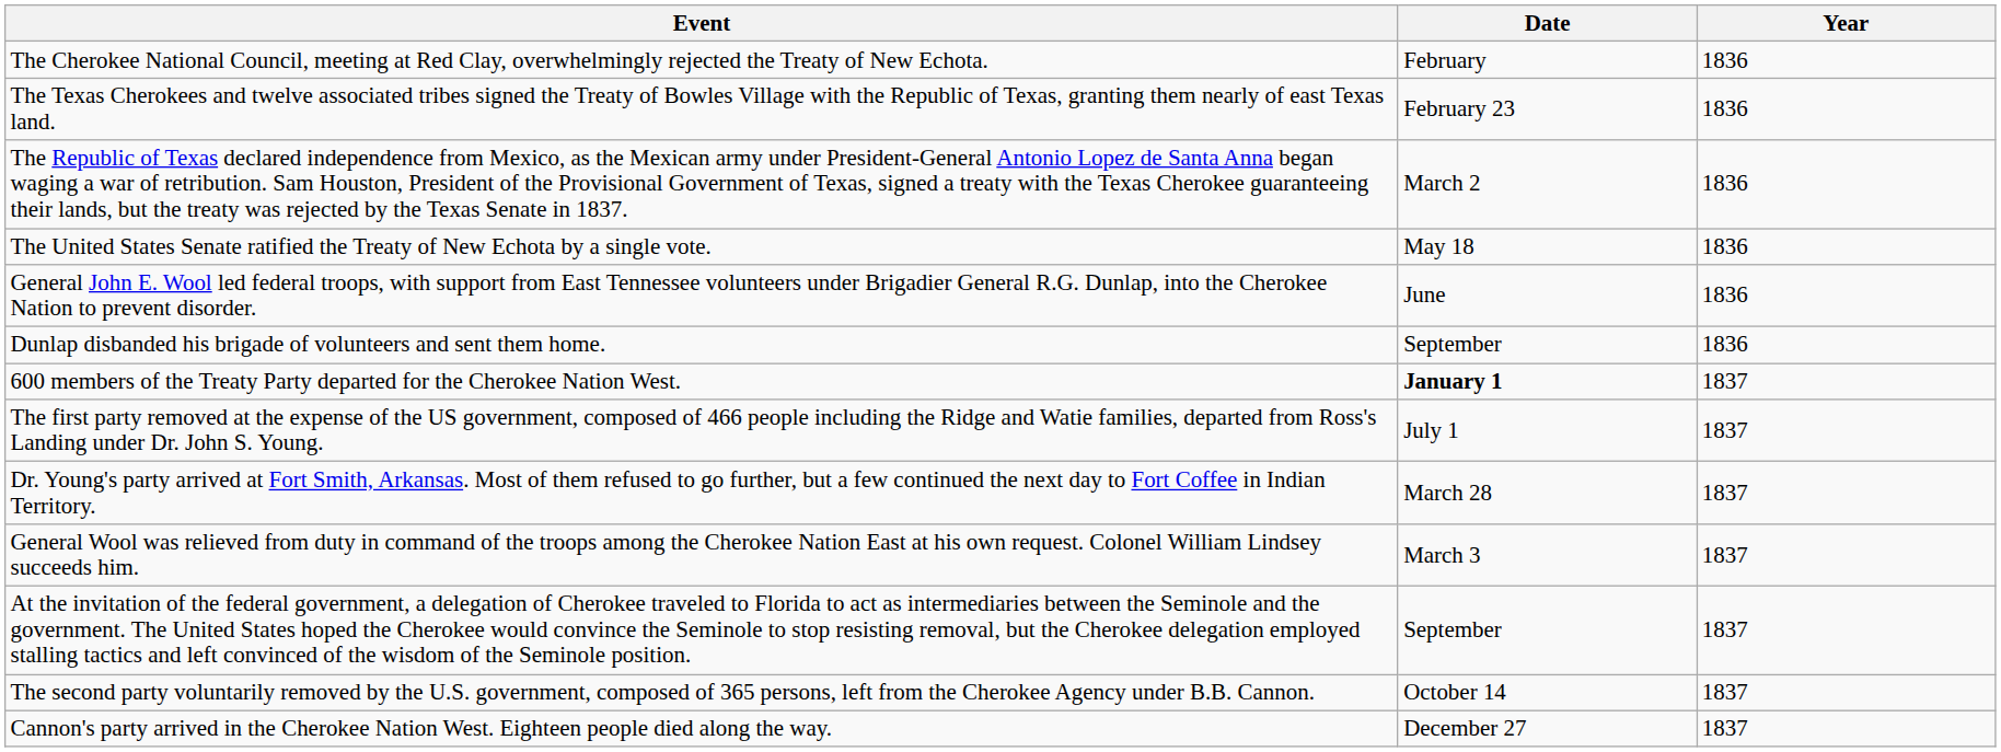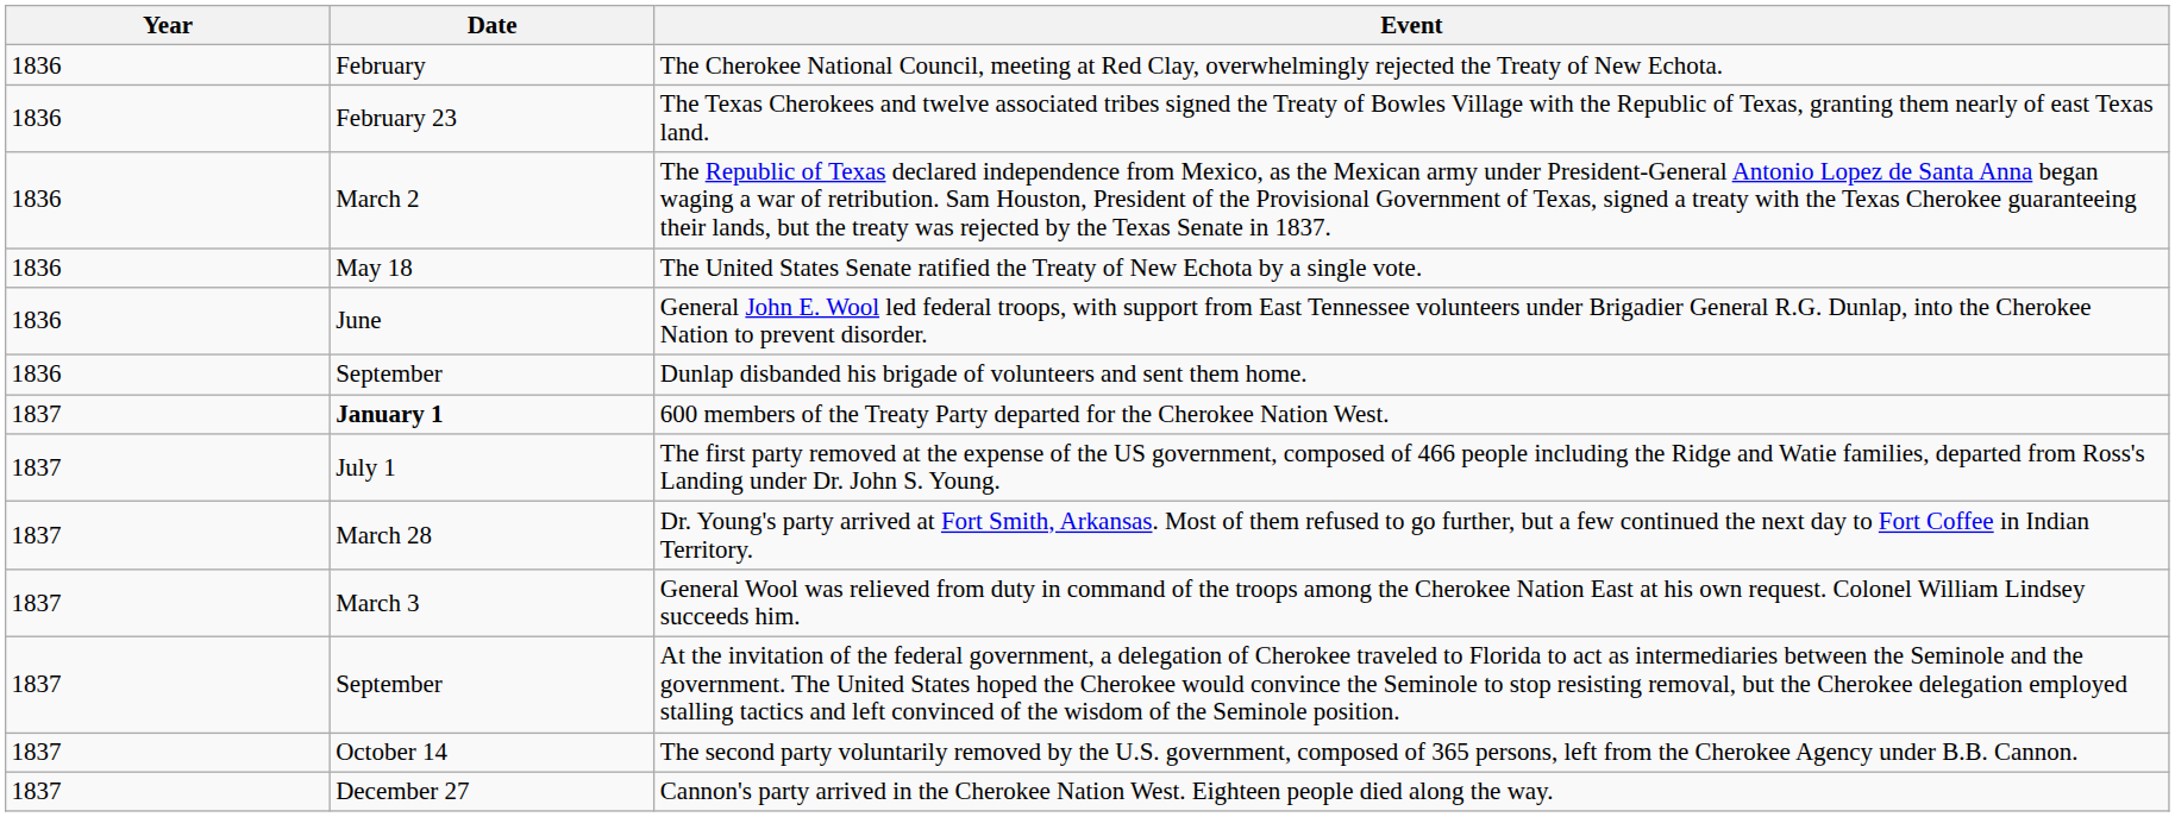columns swapped: Year <-> Event
